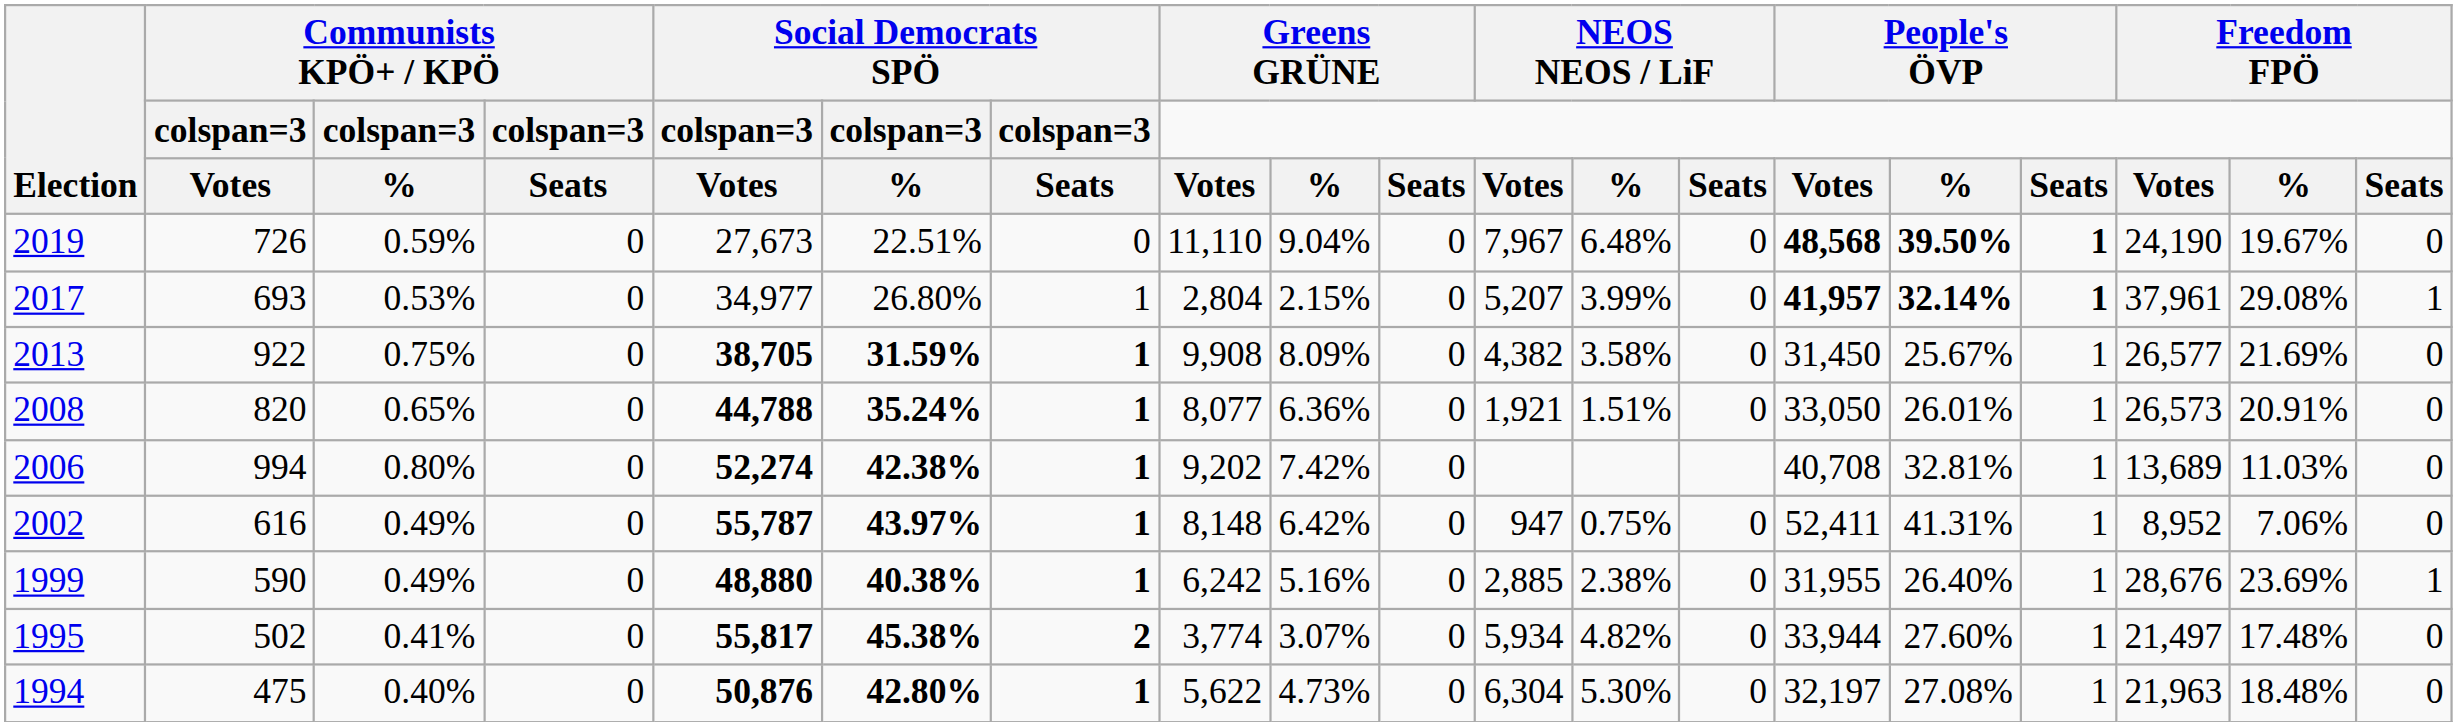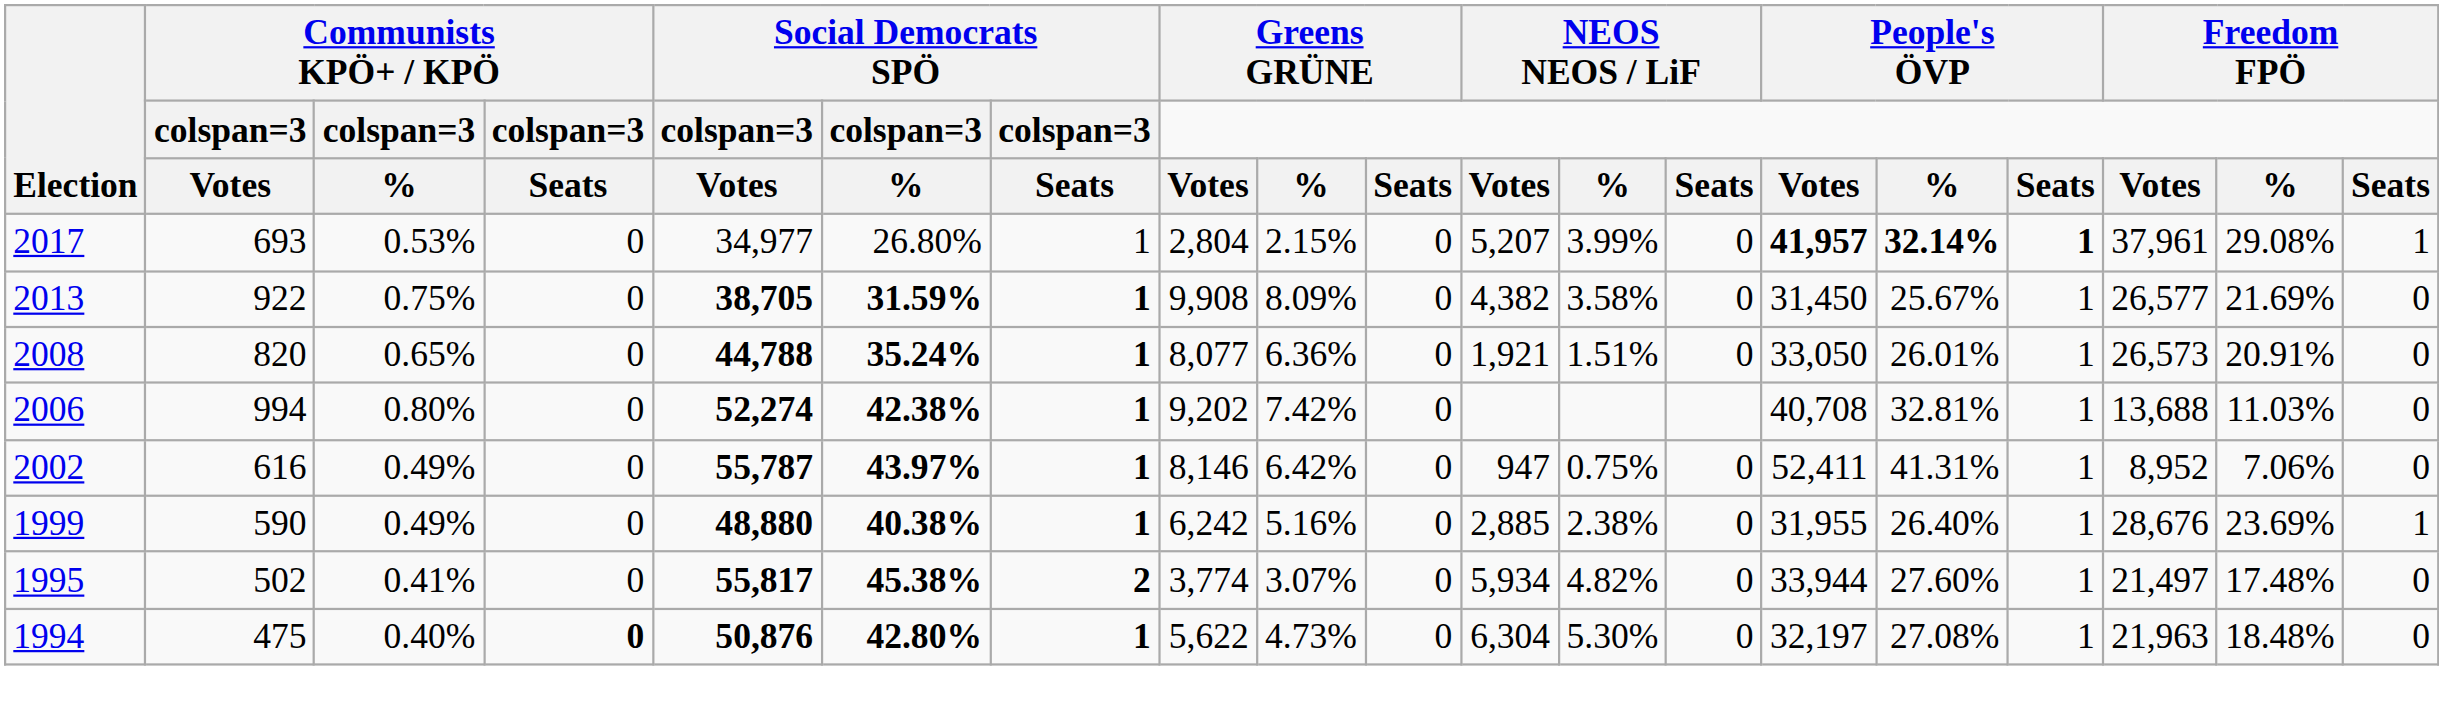- row: 2019 | 726 | 0.59% | 0 | 27,673 | 22.51% | 0 | 11,110 | 9.04% | 0 | 7,967 | 6.48% | 0 | 48,568 | 39.50% | 1 | 24,190 | 19.67% | 0
2006 | Freedom FPÖ / Votes: 13,689 -> 13,688
2002 | Greens GRÜNE / Votes: 8,148 -> 8,146
1994 | Communists KPÖ+ / KPÖ / colspan=3 / Seats: normal -> bold
